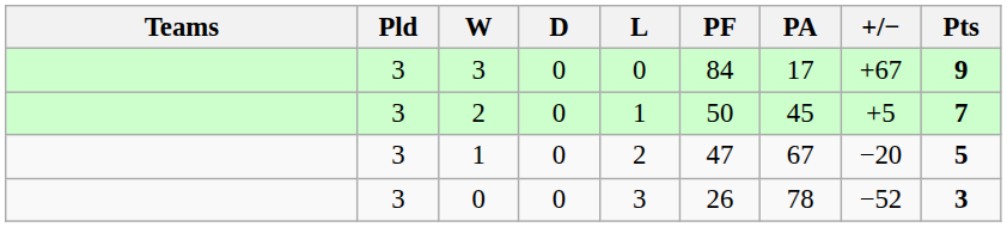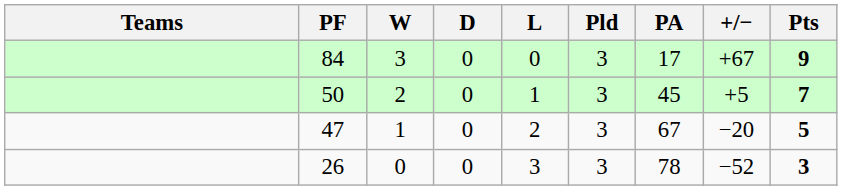columns swapped: Pld <-> PF
